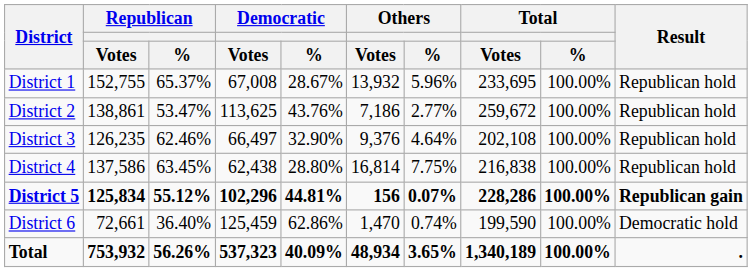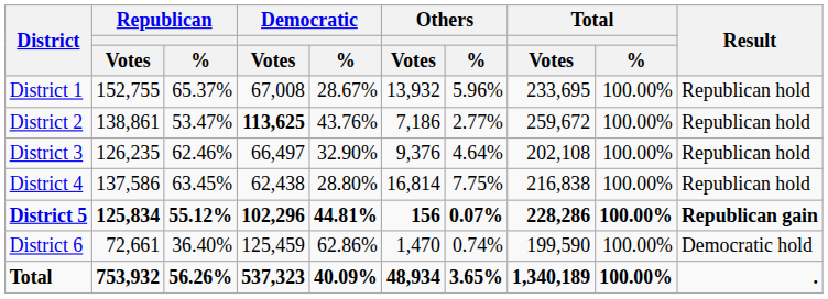District 2 | Democratic / Votes: normal -> bold
